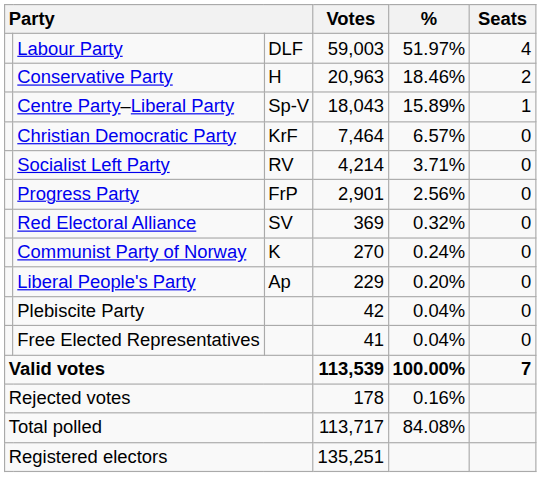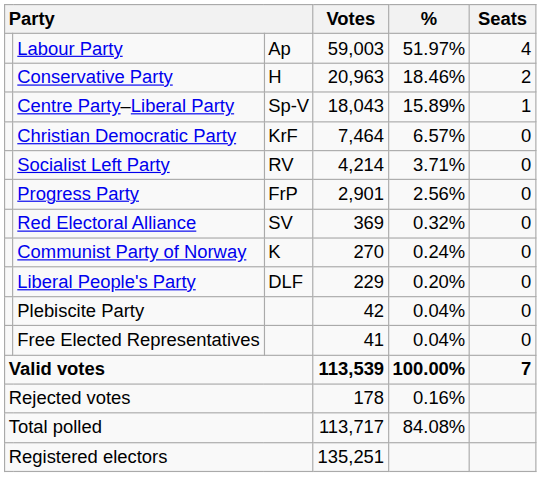Labour Party | column 3: DLF -> Ap
Liberal People's Party | column 3: Ap -> DLF
